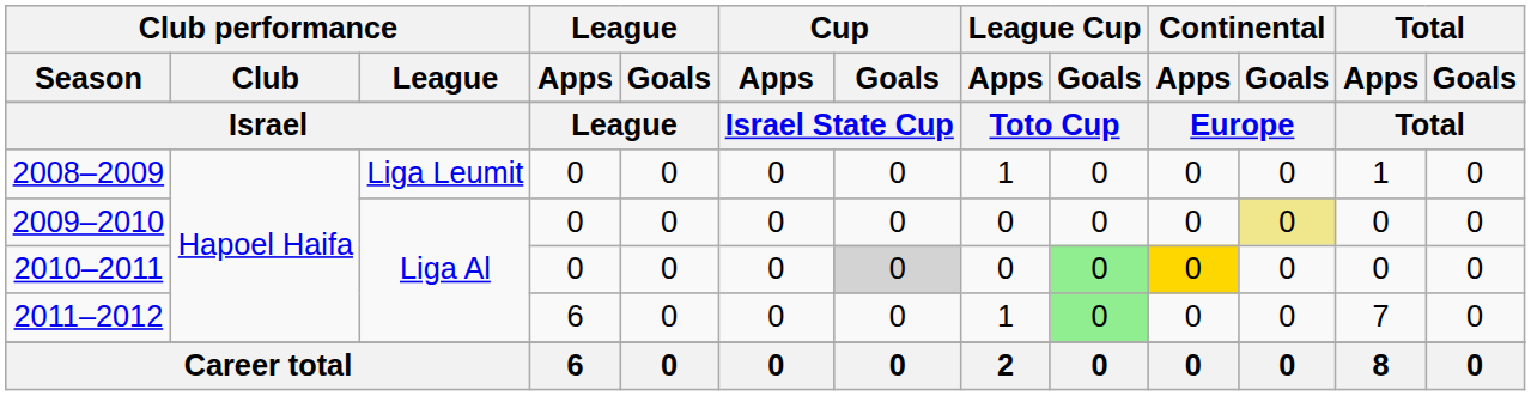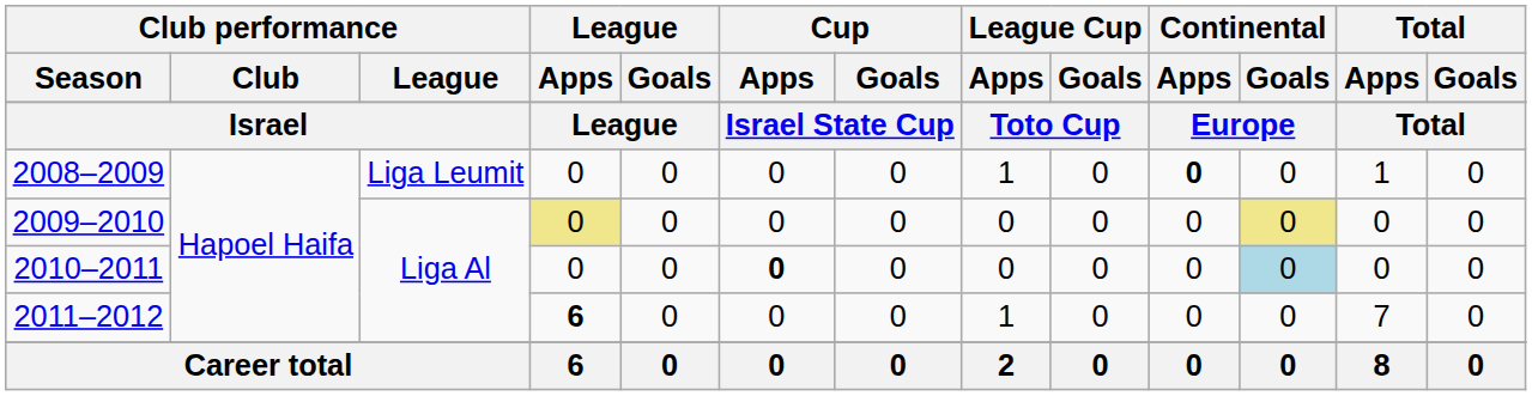2008–2009 | Continental / Apps: normal -> bold
2009–2010 | League / Apps: no background -> khaki background
2010–2011 | Cup / Apps: normal -> bold
2010–2011 | Cup / Goals: lightgrey background -> no background
2010–2011 | League Cup / Goals: lightgreen background -> no background
2010–2011 | Continental / Apps: gold background -> no background
2010–2011 | Continental / Goals: no background -> lightblue background
2011–2012 | League / Apps: normal -> bold
2011–2012 | League Cup / Goals: lightgreen background -> no background
